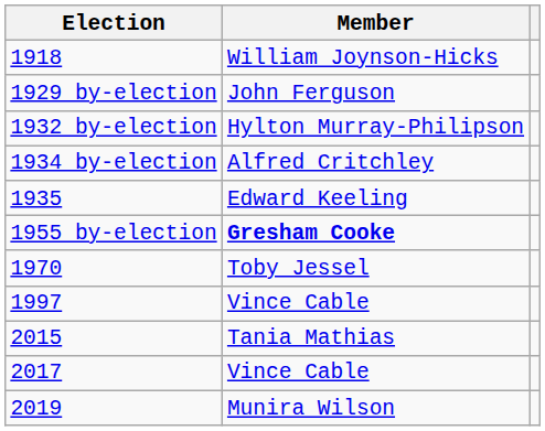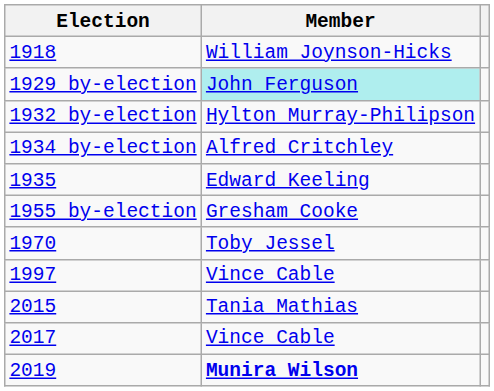John Ferguson | Member: no background -> paleturquoise background
Gresham Cooke | Member: bold -> normal
Munira Wilson | Member: normal -> bold
